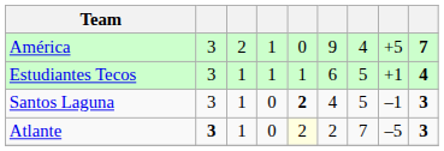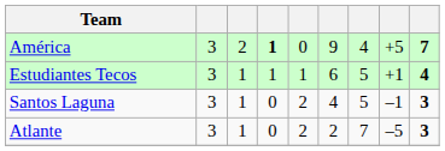América | column 4: normal -> bold
Santos Laguna | column 5: bold -> normal
Atlante | column 2: bold -> normal
Atlante | column 5: lightyellow background -> no background
